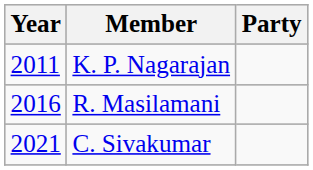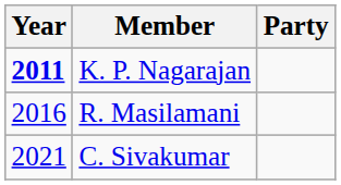K. P. Nagarajan | Year: normal -> bold
